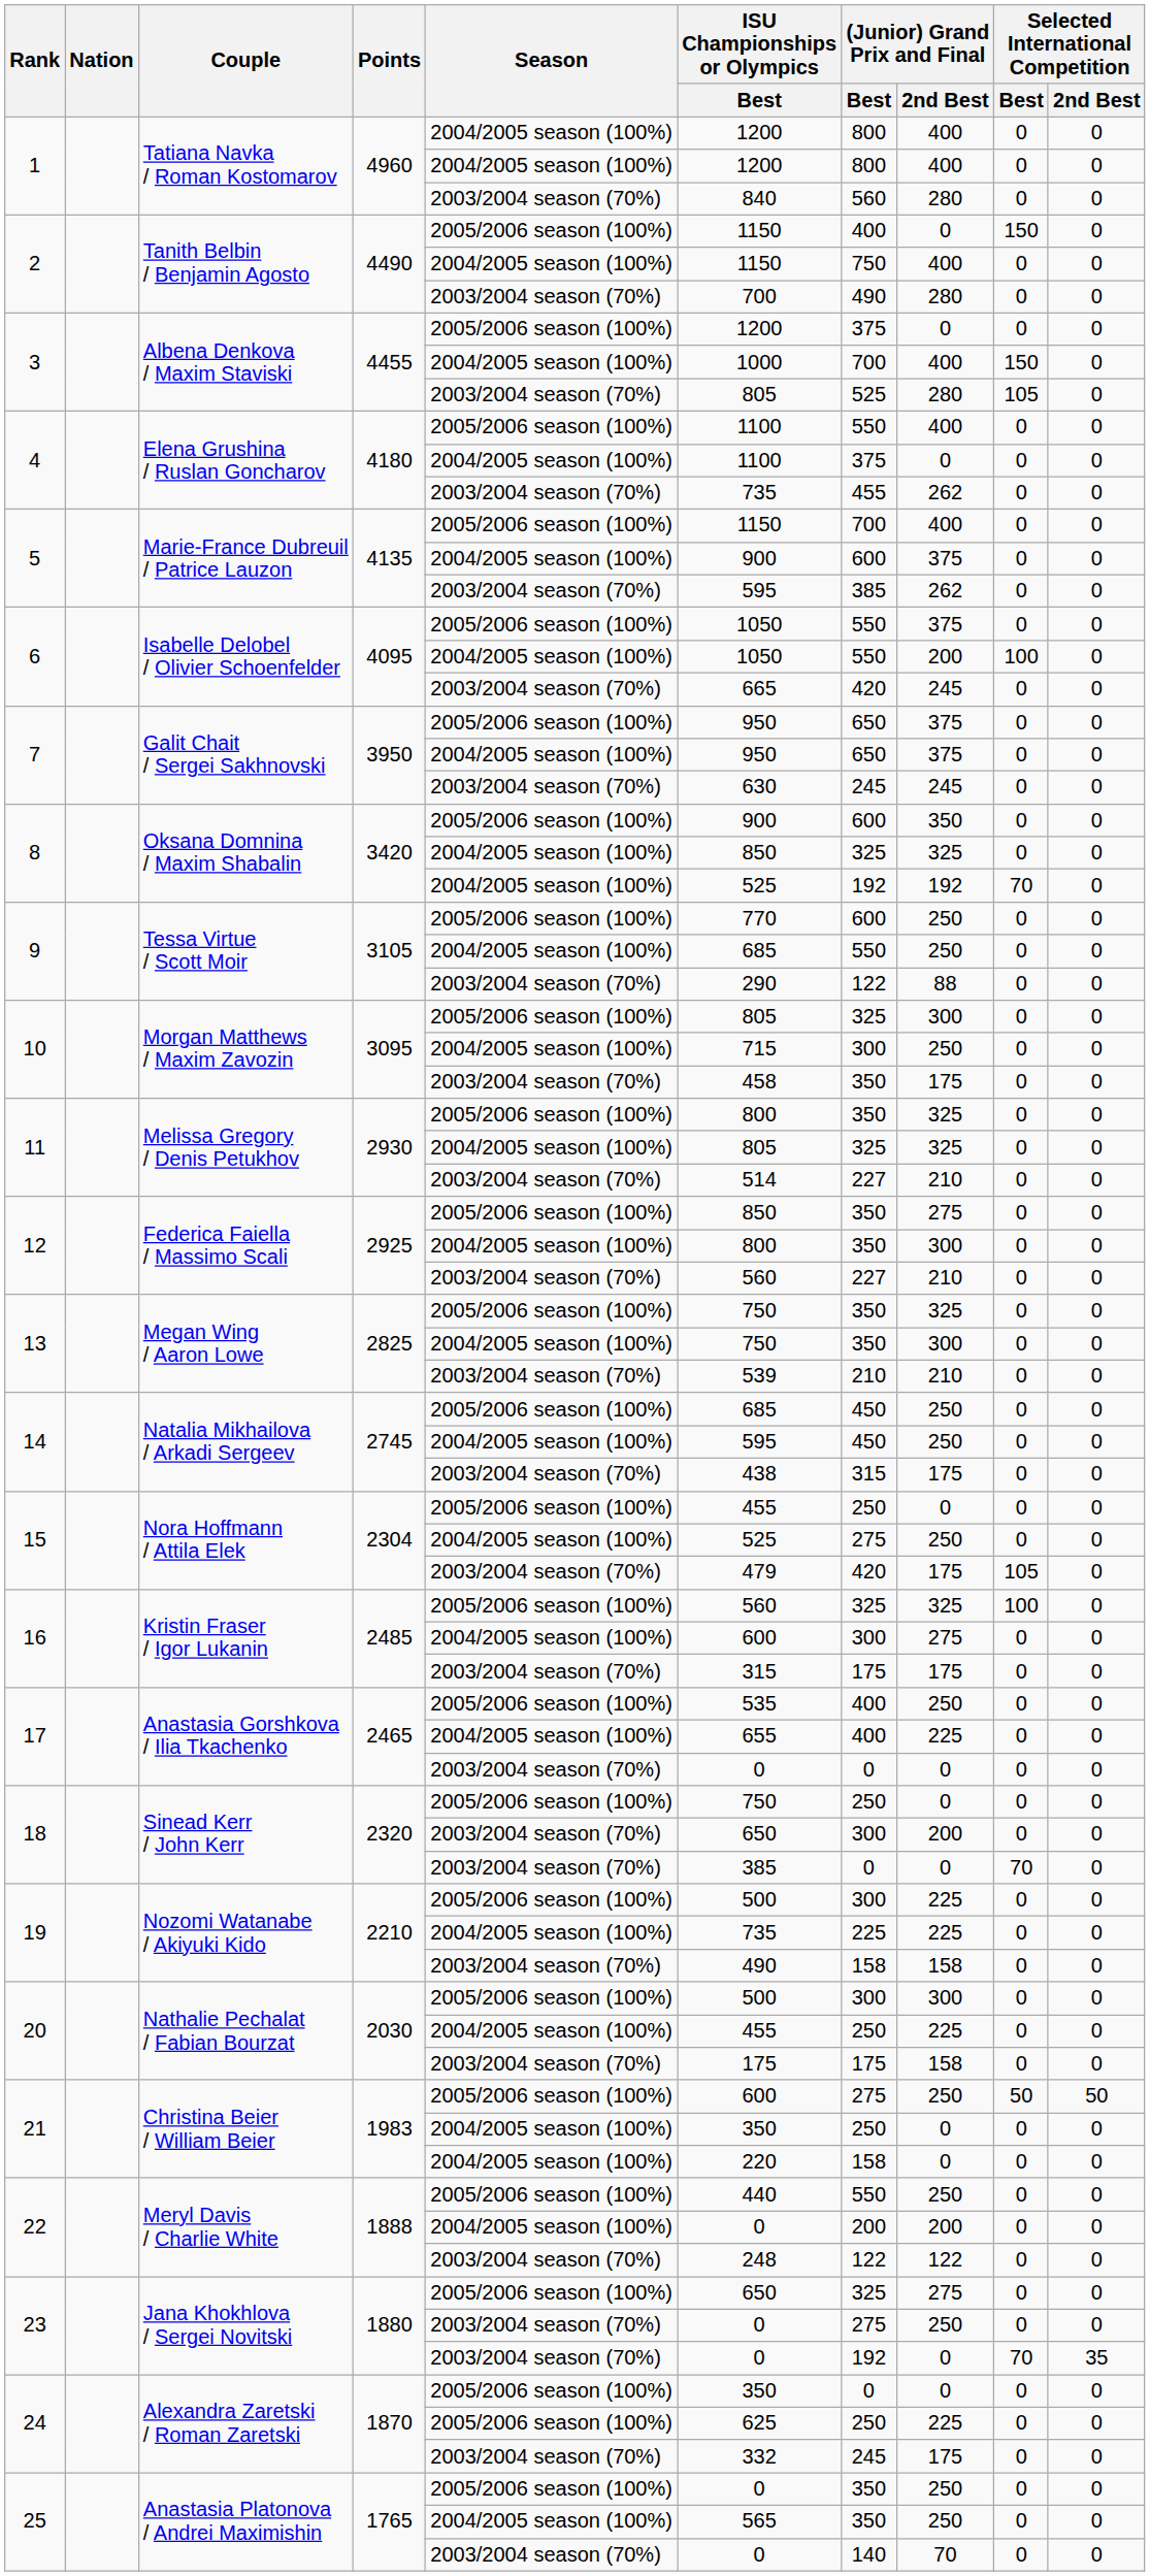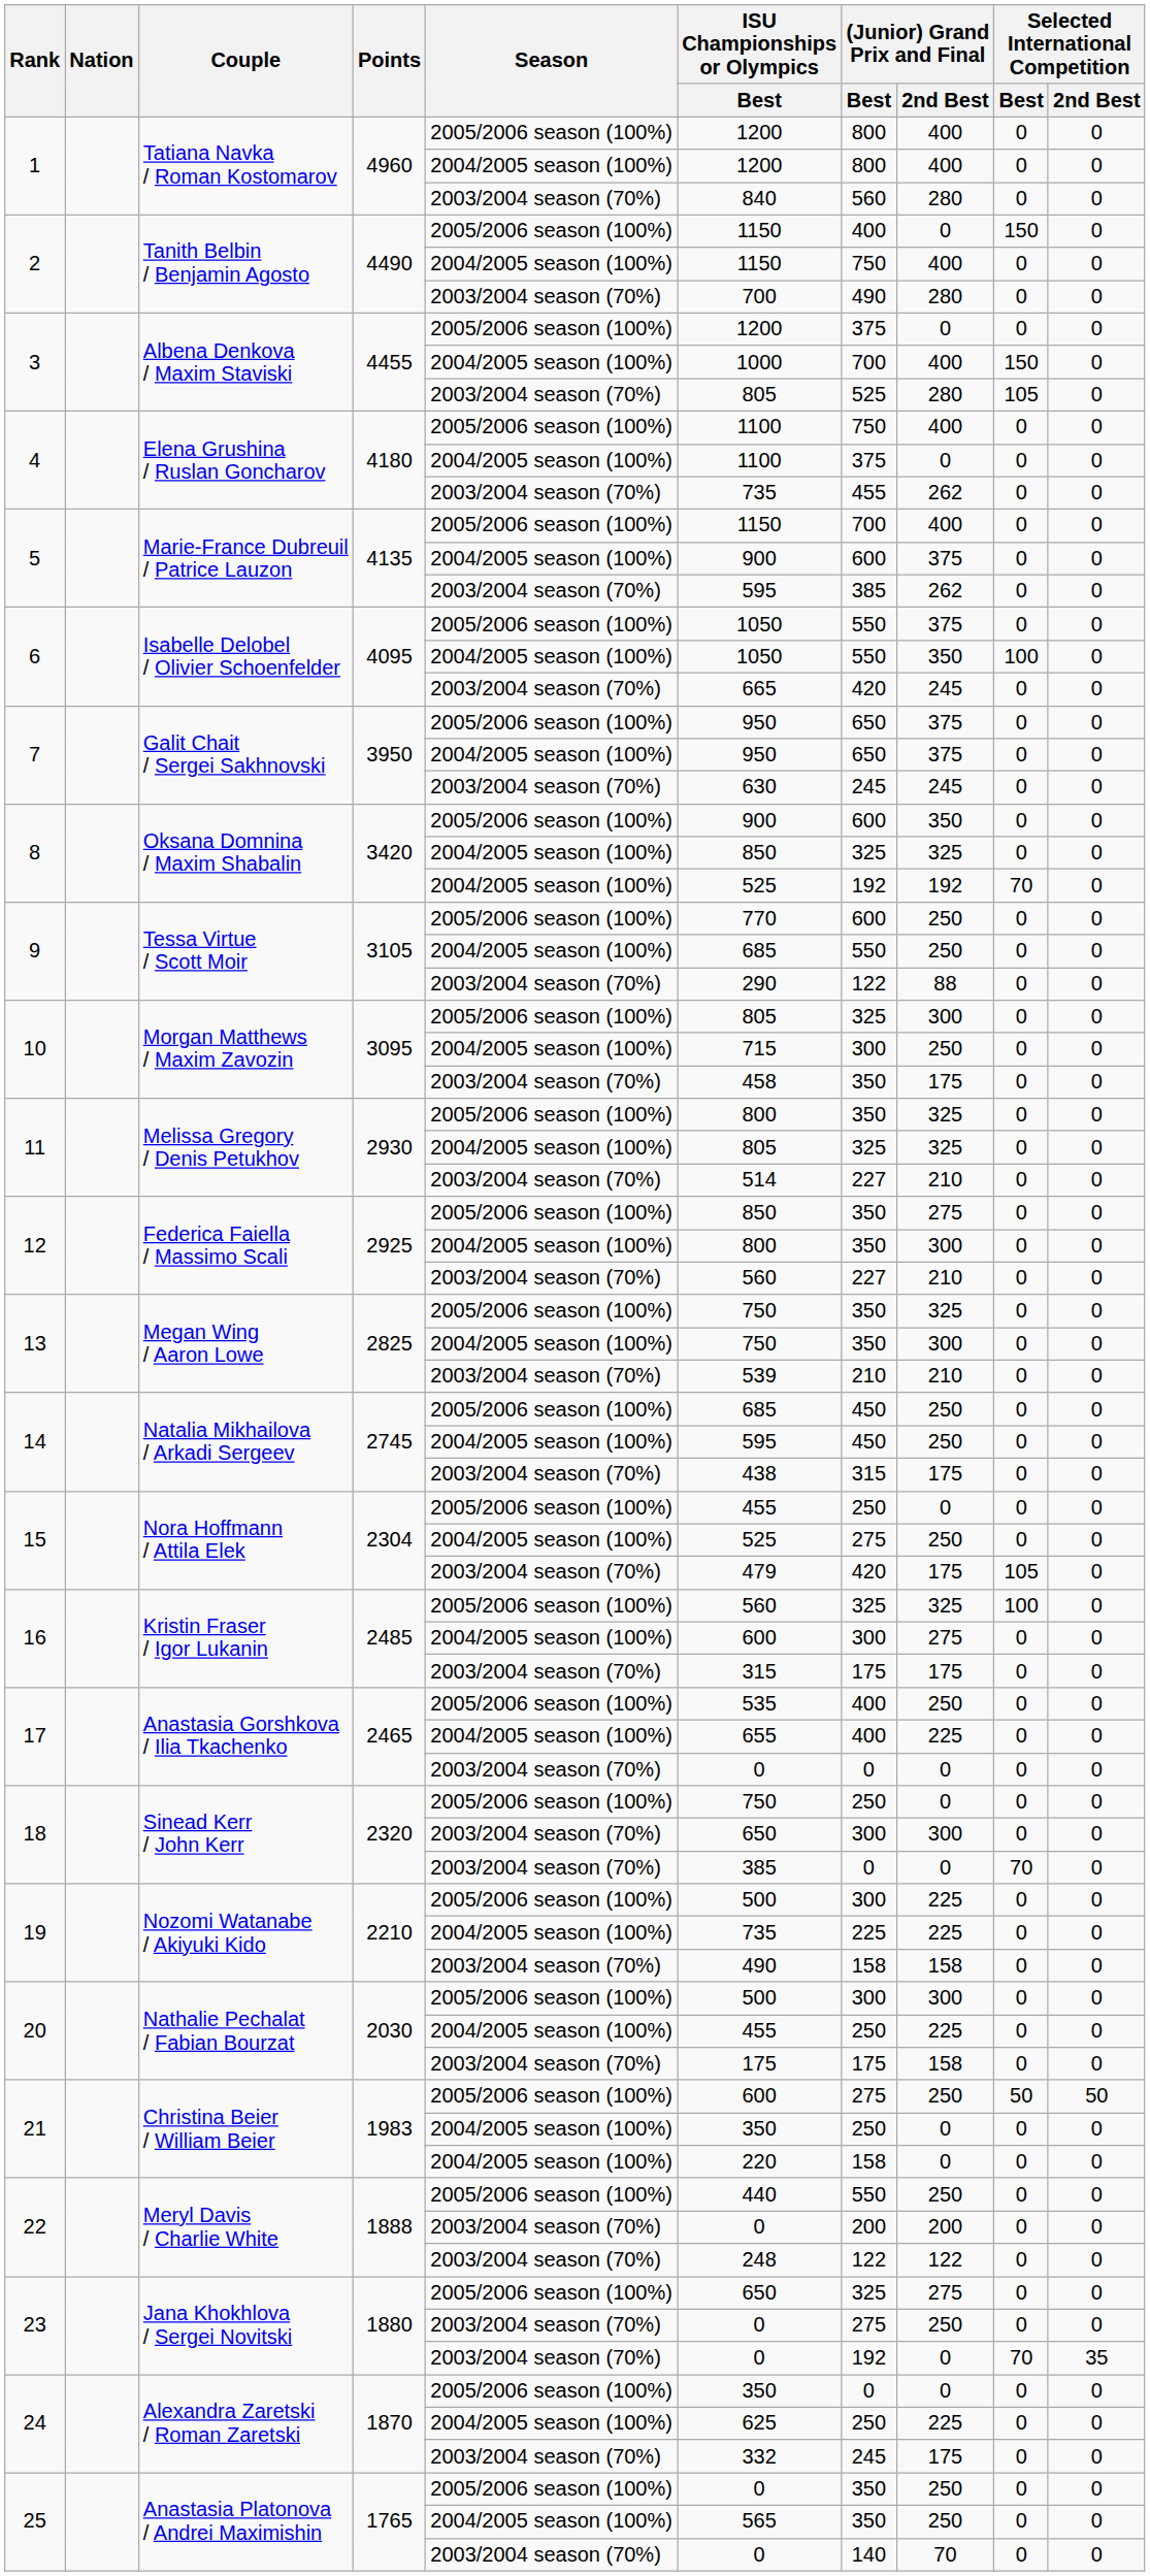row 3 | Season: 2004/2005 season (100%) -> 2005/2006 season (100%)
row 12 | (Junior) Grand Prix and Final / Best: 550 -> 750
row 19 | (Junior) Grand Prix and Final / 2nd Best: 200 -> 350
row 55 | (Junior) Grand Prix and Final / 2nd Best: 200 -> 300
row 67 | Season: 2004/2005 season (100%) -> 2003/2004 season (70%)
row 73 | Season: 2005/2006 season (100%) -> 2004/2005 season (100%)
